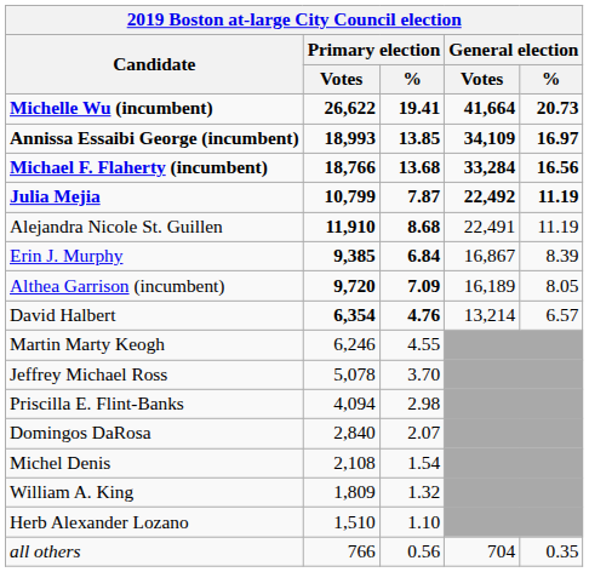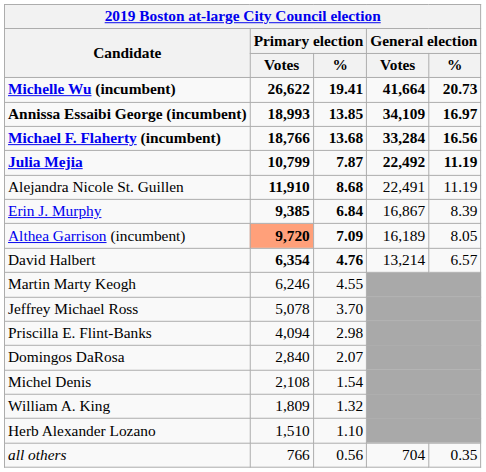Althea Garrison (incumbent) | Primary election / Votes: no background -> lightsalmon background
